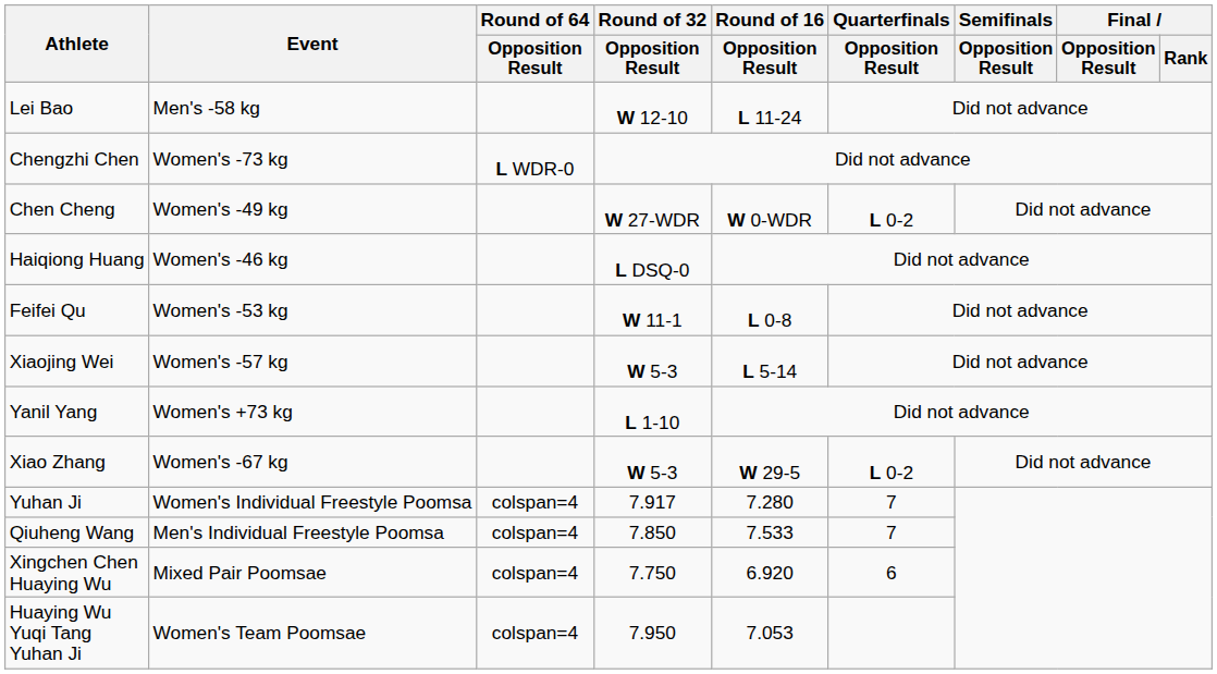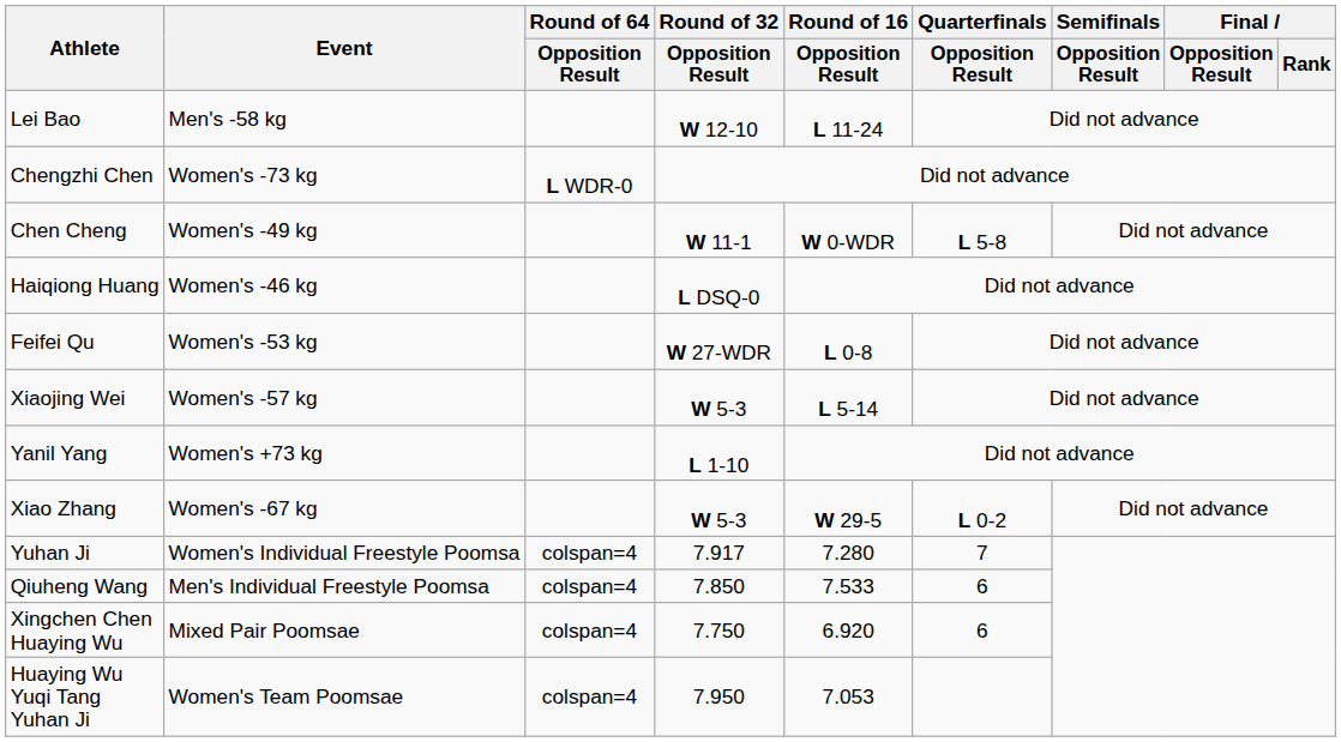Chen Cheng | Round of 32 / Opposition Result: W 27-WDR -> W 11-1
Chen Cheng | Quarterfinals / Opposition Result: L 0-2 -> L 5-8
Feifei Qu | Round of 32 / Opposition Result: W 11-1 -> W 27-WDR
Qiuheng Wang | Quarterfinals / Opposition Result: 7 -> 6
